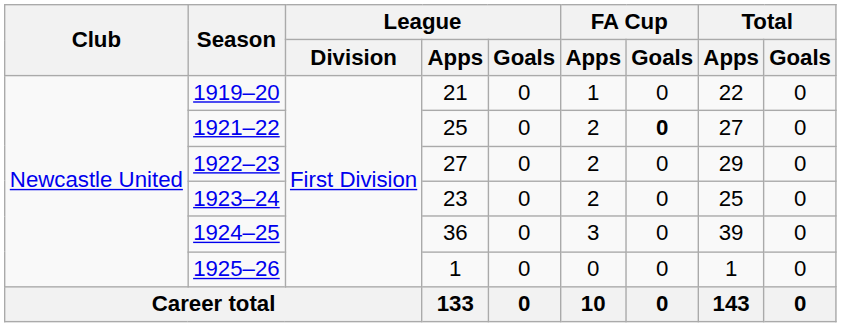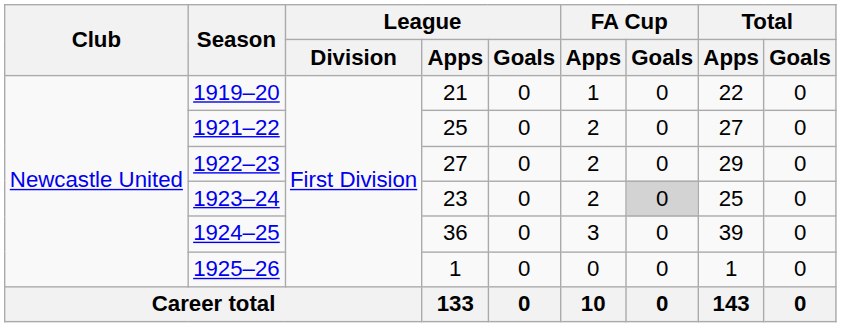1921–22 | FA Cup / Goals: bold -> normal
1923–24 | FA Cup / Goals: no background -> lightgrey background
